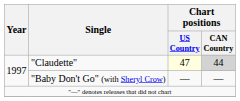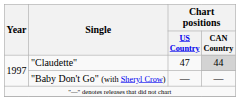"Claudette" | Chart positions / US Country: lightyellow background -> no background
